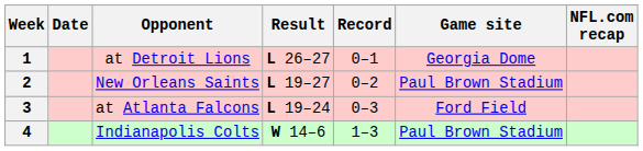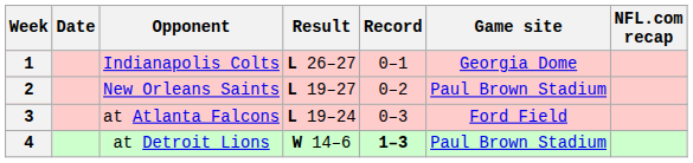1 | Opponent: at Detroit Lions -> Indianapolis Colts
4 | Opponent: Indianapolis Colts -> at Detroit Lions
4 | Record: normal -> bold
